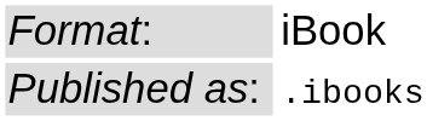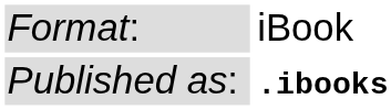Published as: | column 2: normal -> bold
